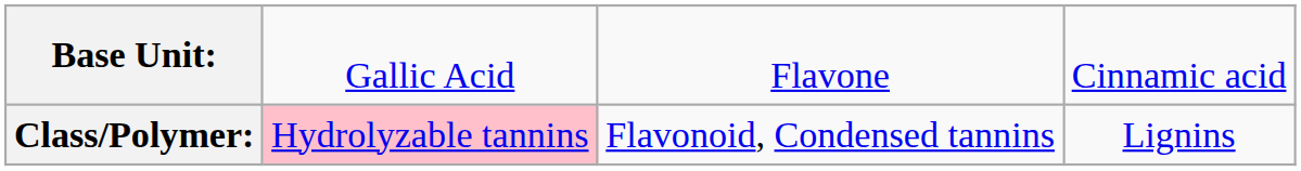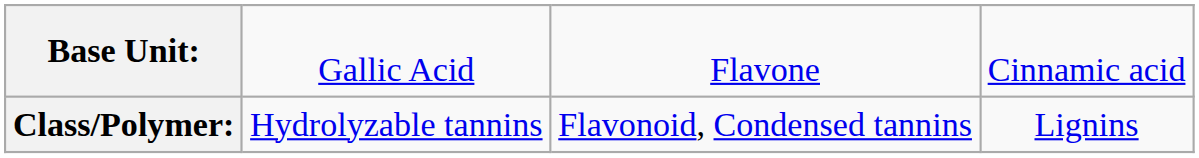Class/Polymer: | column 2: pink background -> no background
